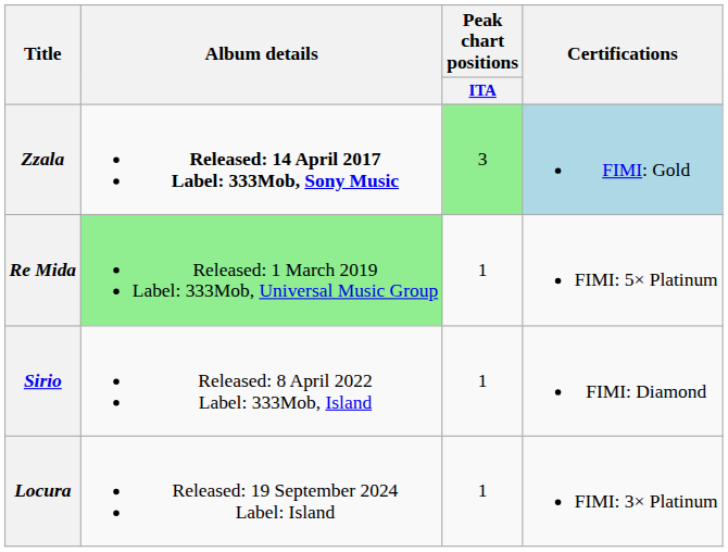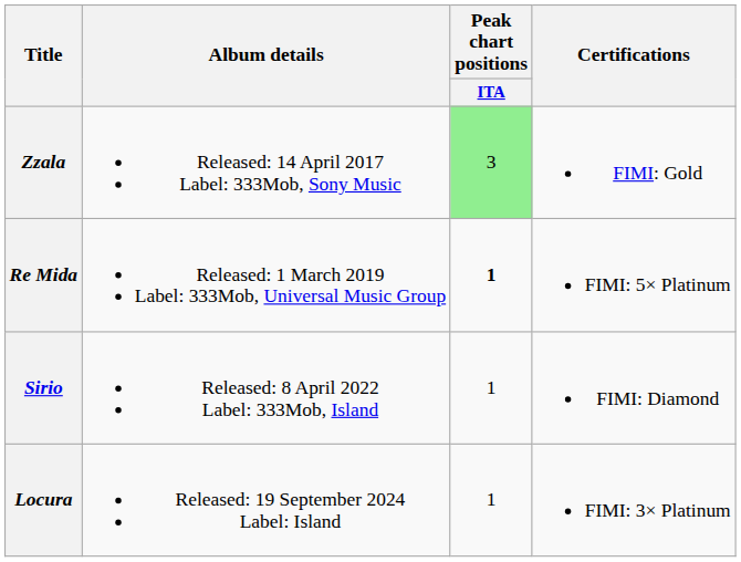Zzala | Album details: bold -> normal
Zzala | Certifications: lightblue background -> no background
Re Mida | Album details: lightgreen background -> no background
Re Mida | Peak chart positions / ITA: normal -> bold
